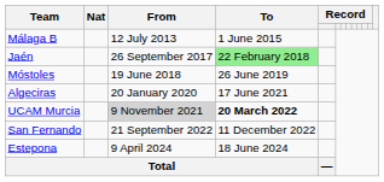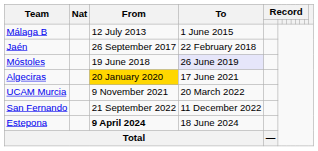Jaén | To: lightgreen background -> no background
Móstoles | To: no background -> lavender background
Algeciras | From: no background -> gold background
UCAM Murcia | From: lightgrey background -> no background
UCAM Murcia | To: bold -> normal
Estepona | From: normal -> bold
